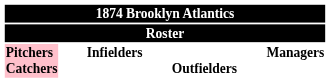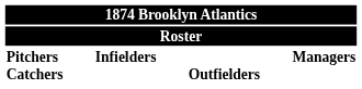Pitchers Catchers | column 1: pink background -> no background
